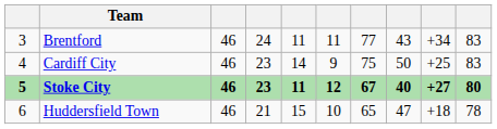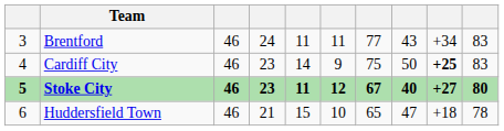Cardiff City | column 9: normal -> bold
